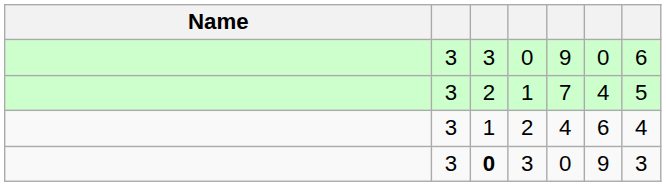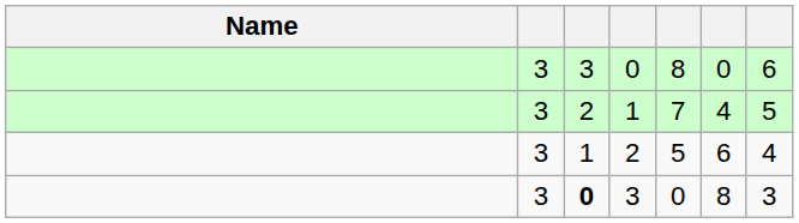row 2 | column 5: 9 -> 8
row 4 | column 5: 4 -> 5
row 5 | column 6: 9 -> 8
